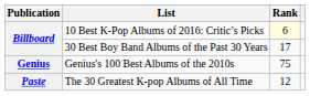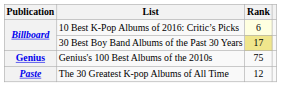30 Best Boy Band Albums of the Past 30 Years | Rank: no background -> khaki background
